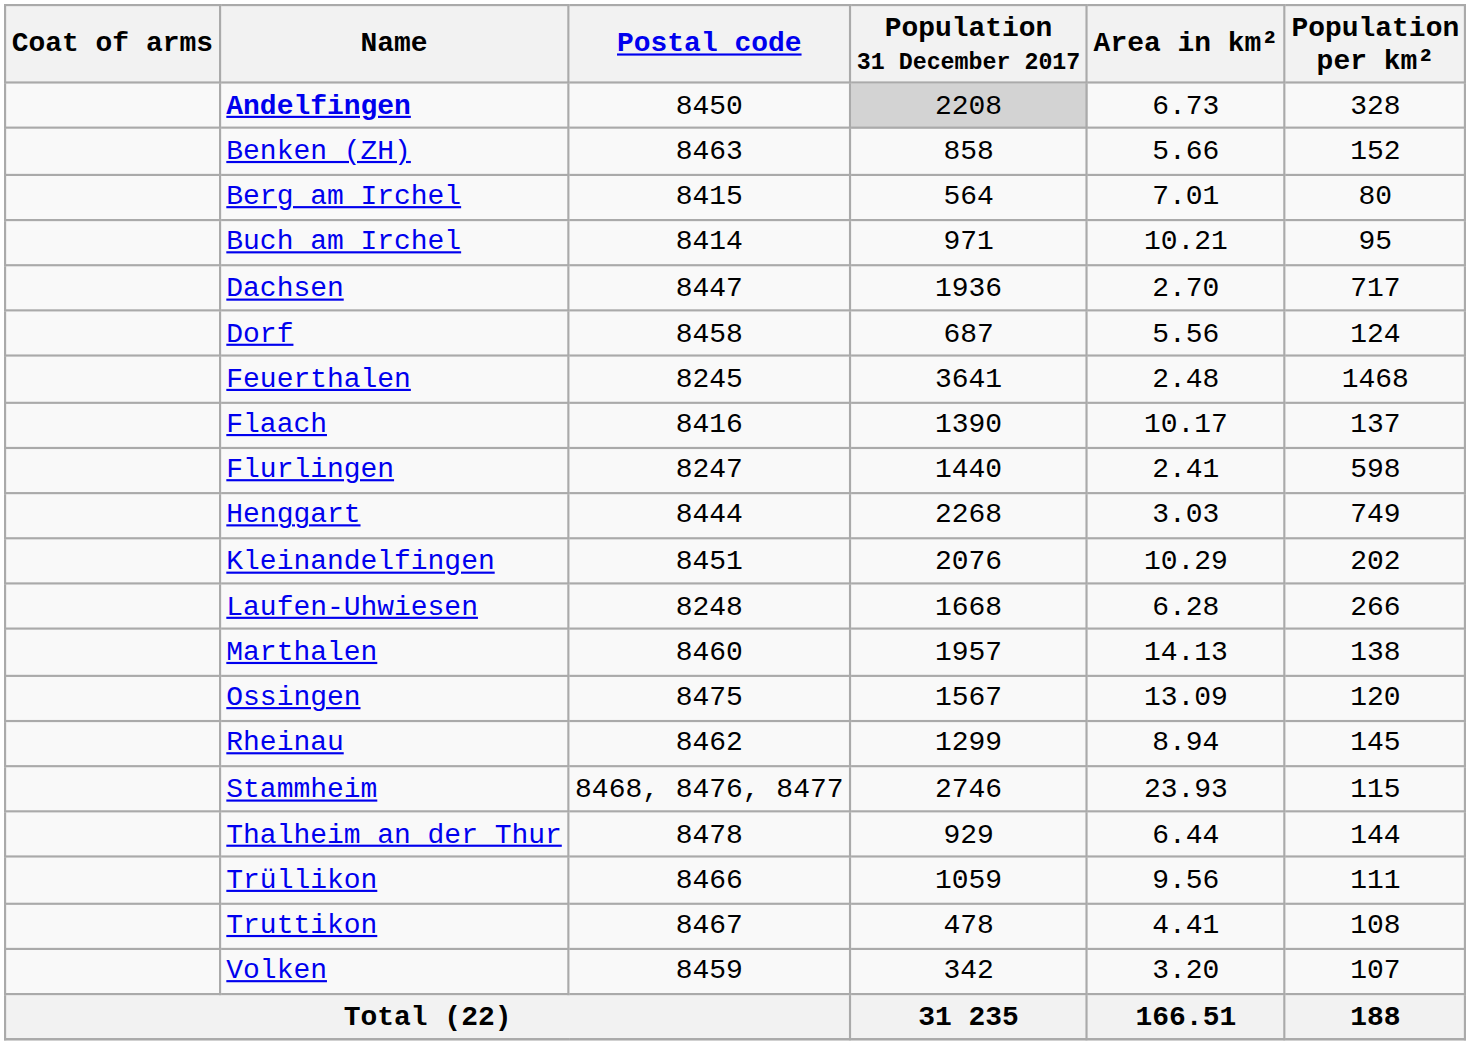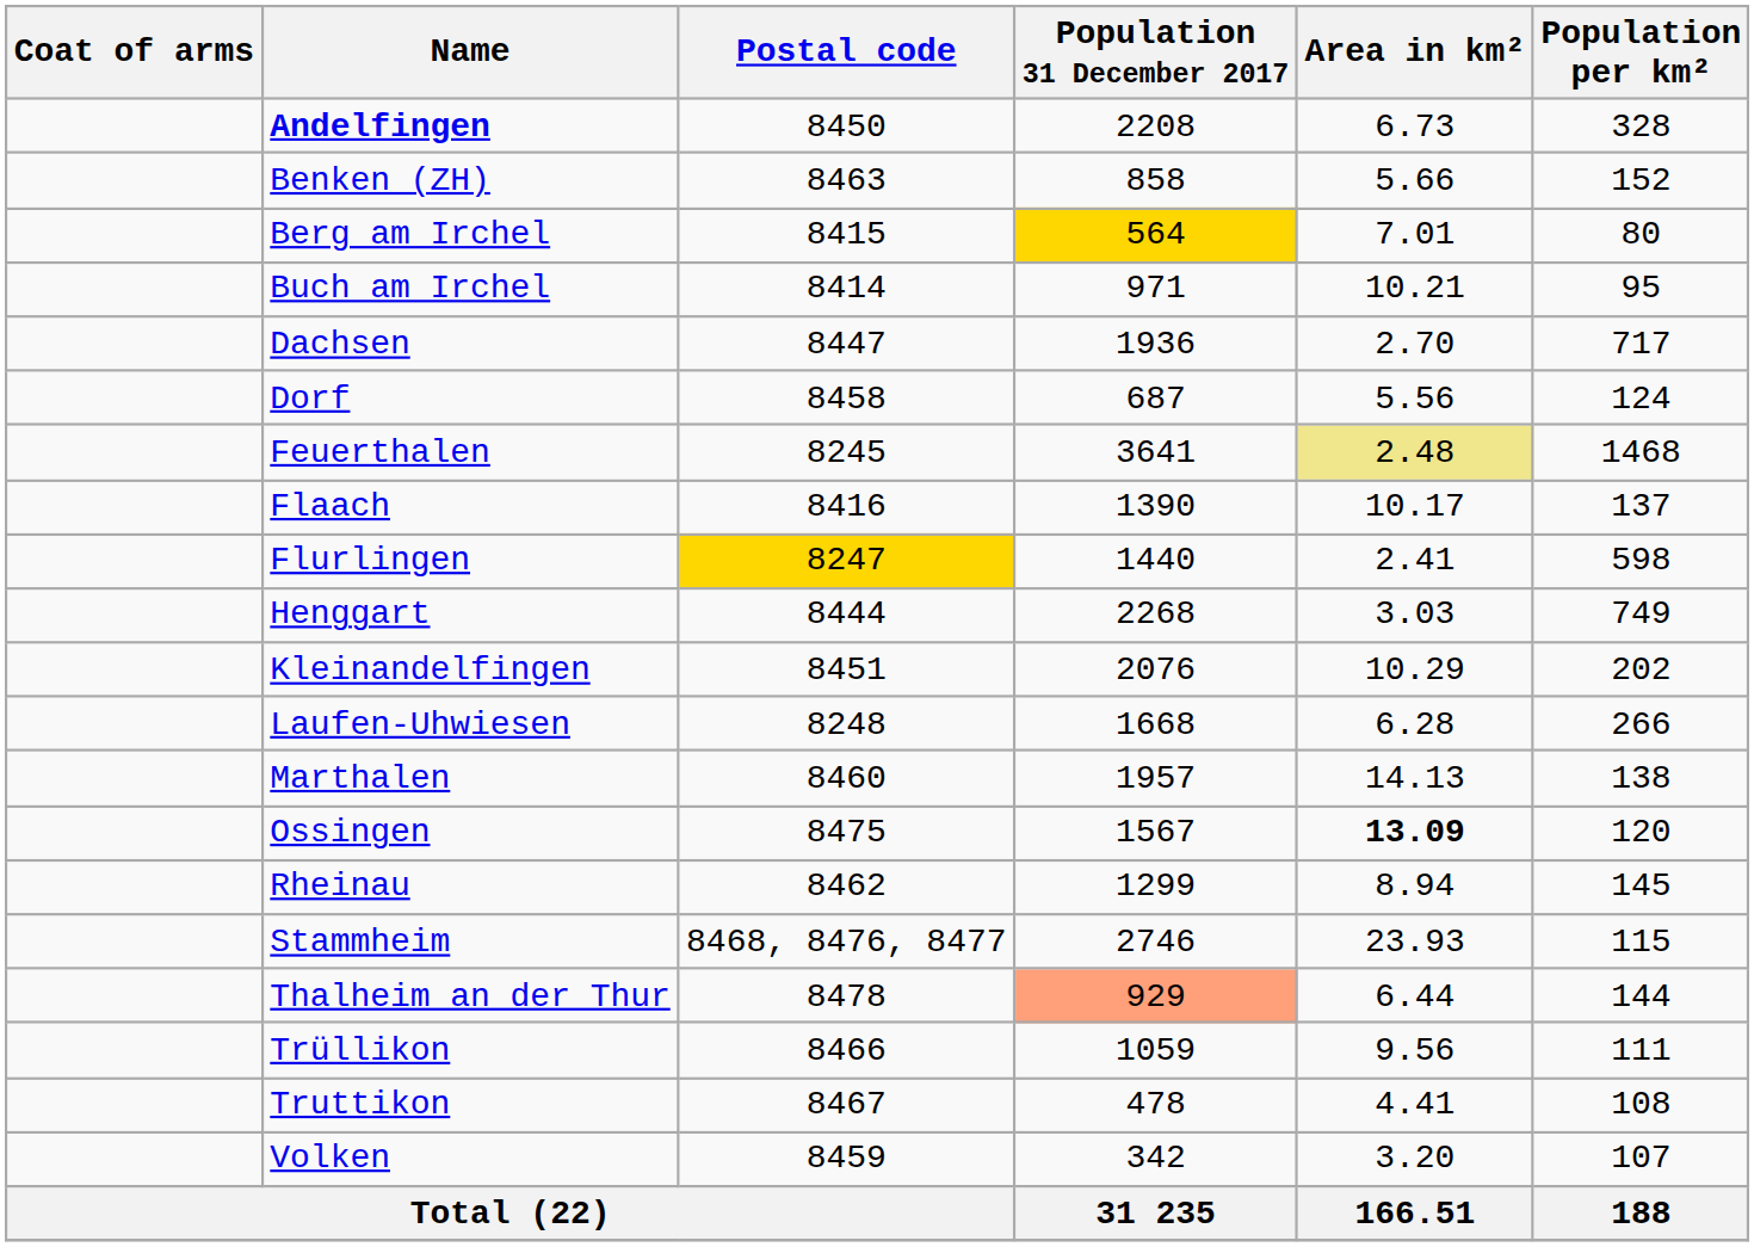Andelfingen | Population 31 December 2017: lightgrey background -> no background
Berg am Irchel | Population 31 December 2017: no background -> gold background
Feuerthalen | Area in km²: no background -> khaki background
Flurlingen | Postal code: no background -> gold background
Ossingen | Area in km²: normal -> bold
Thalheim an der Thur | Population 31 December 2017: no background -> lightsalmon background
